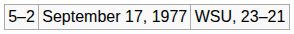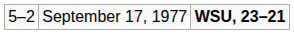September 17, 1977 | column 3: normal -> bold
